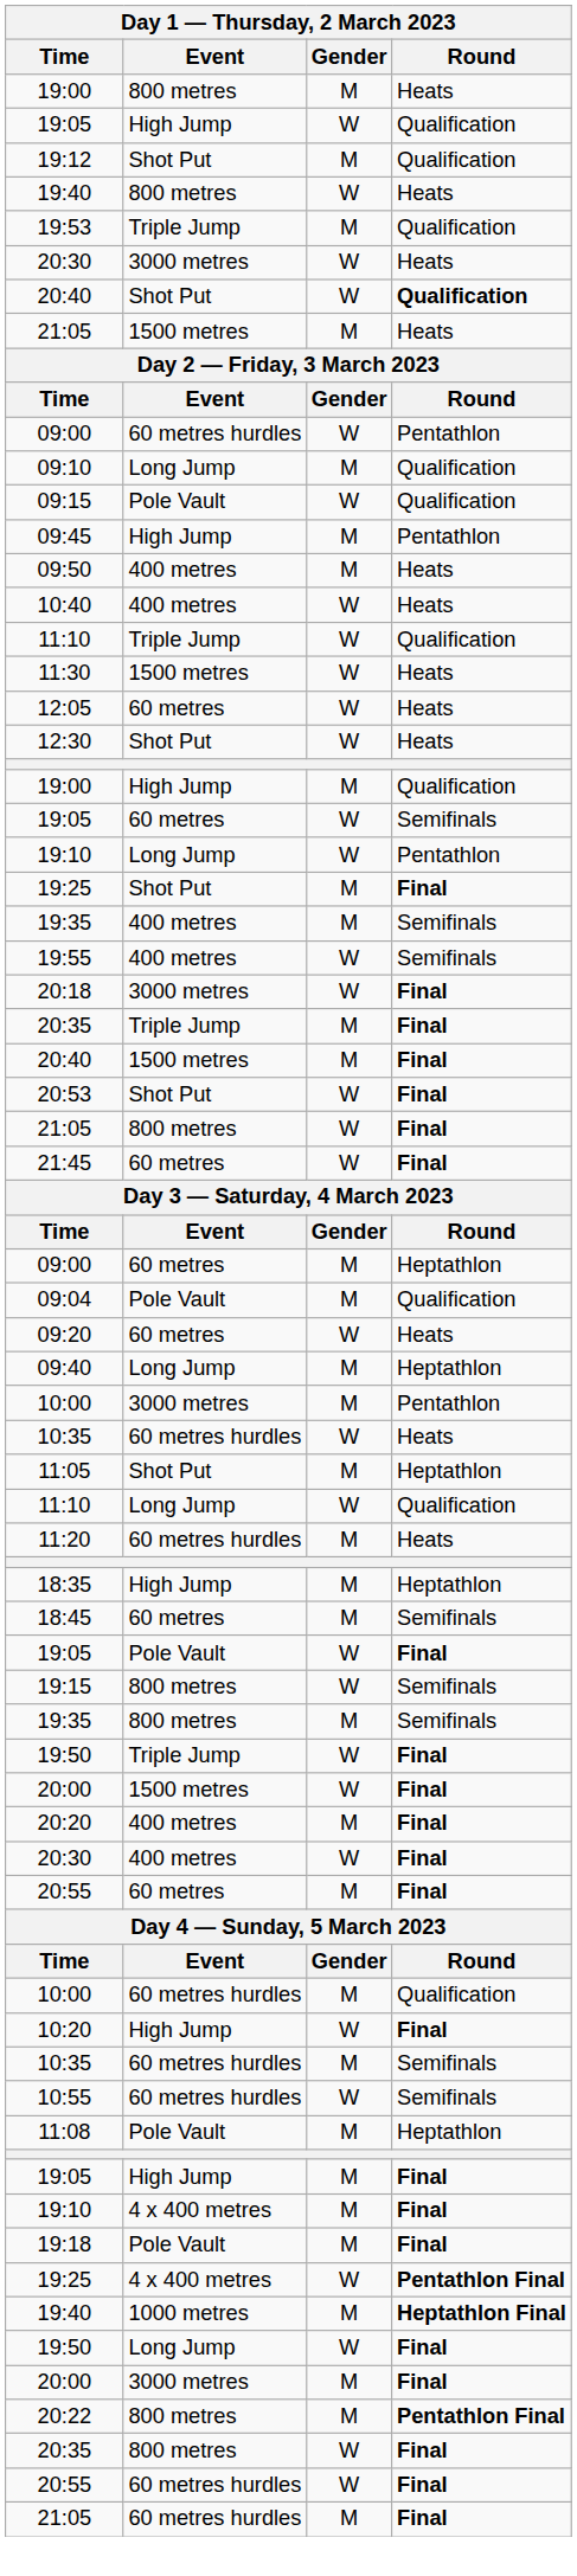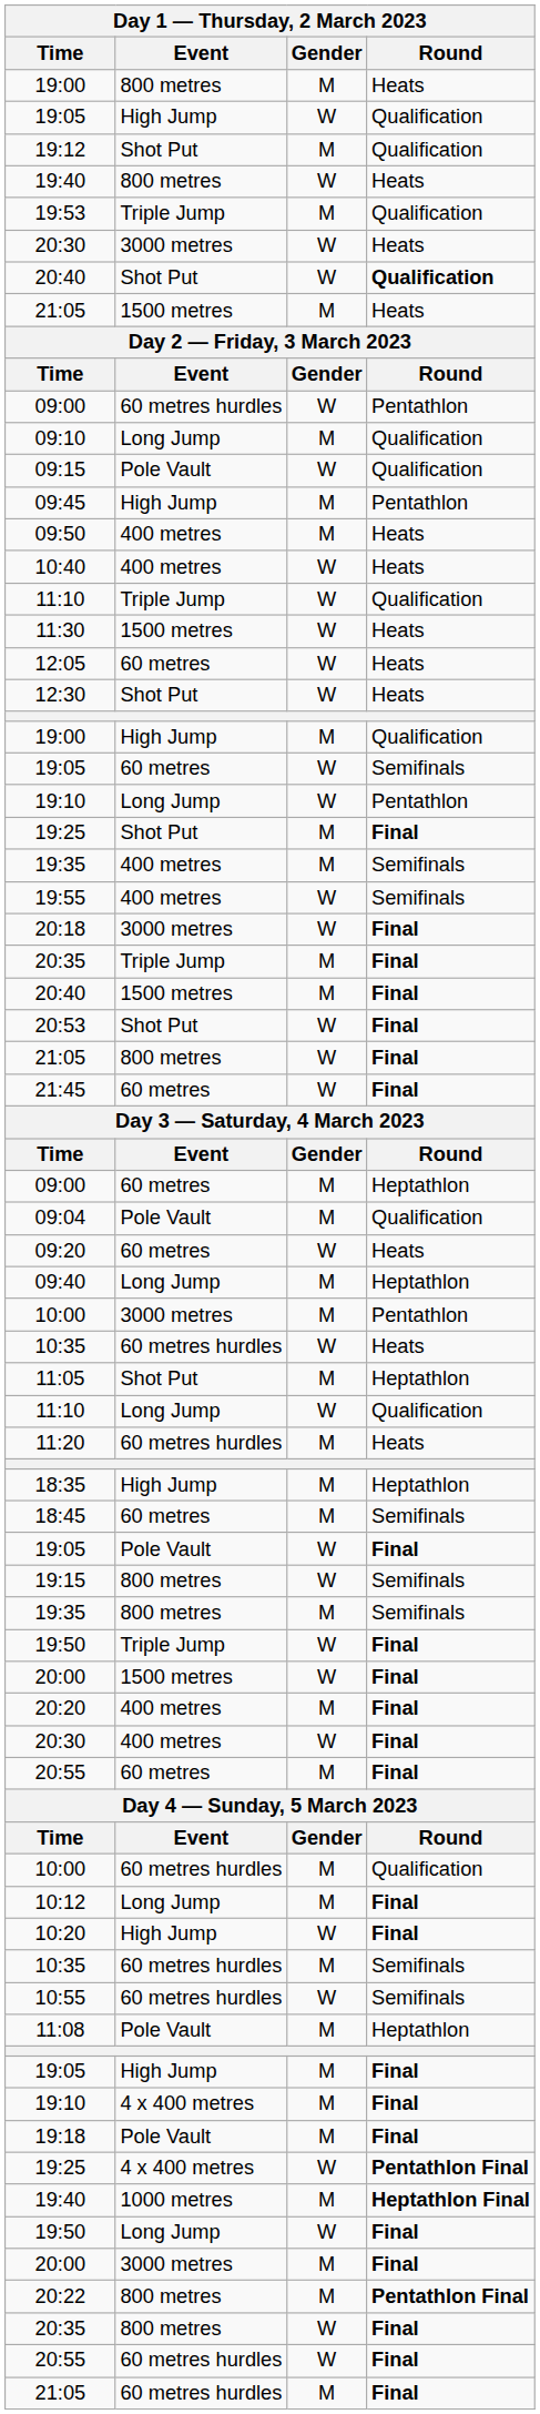+ row: 10:12 | Long Jump | M | Final
